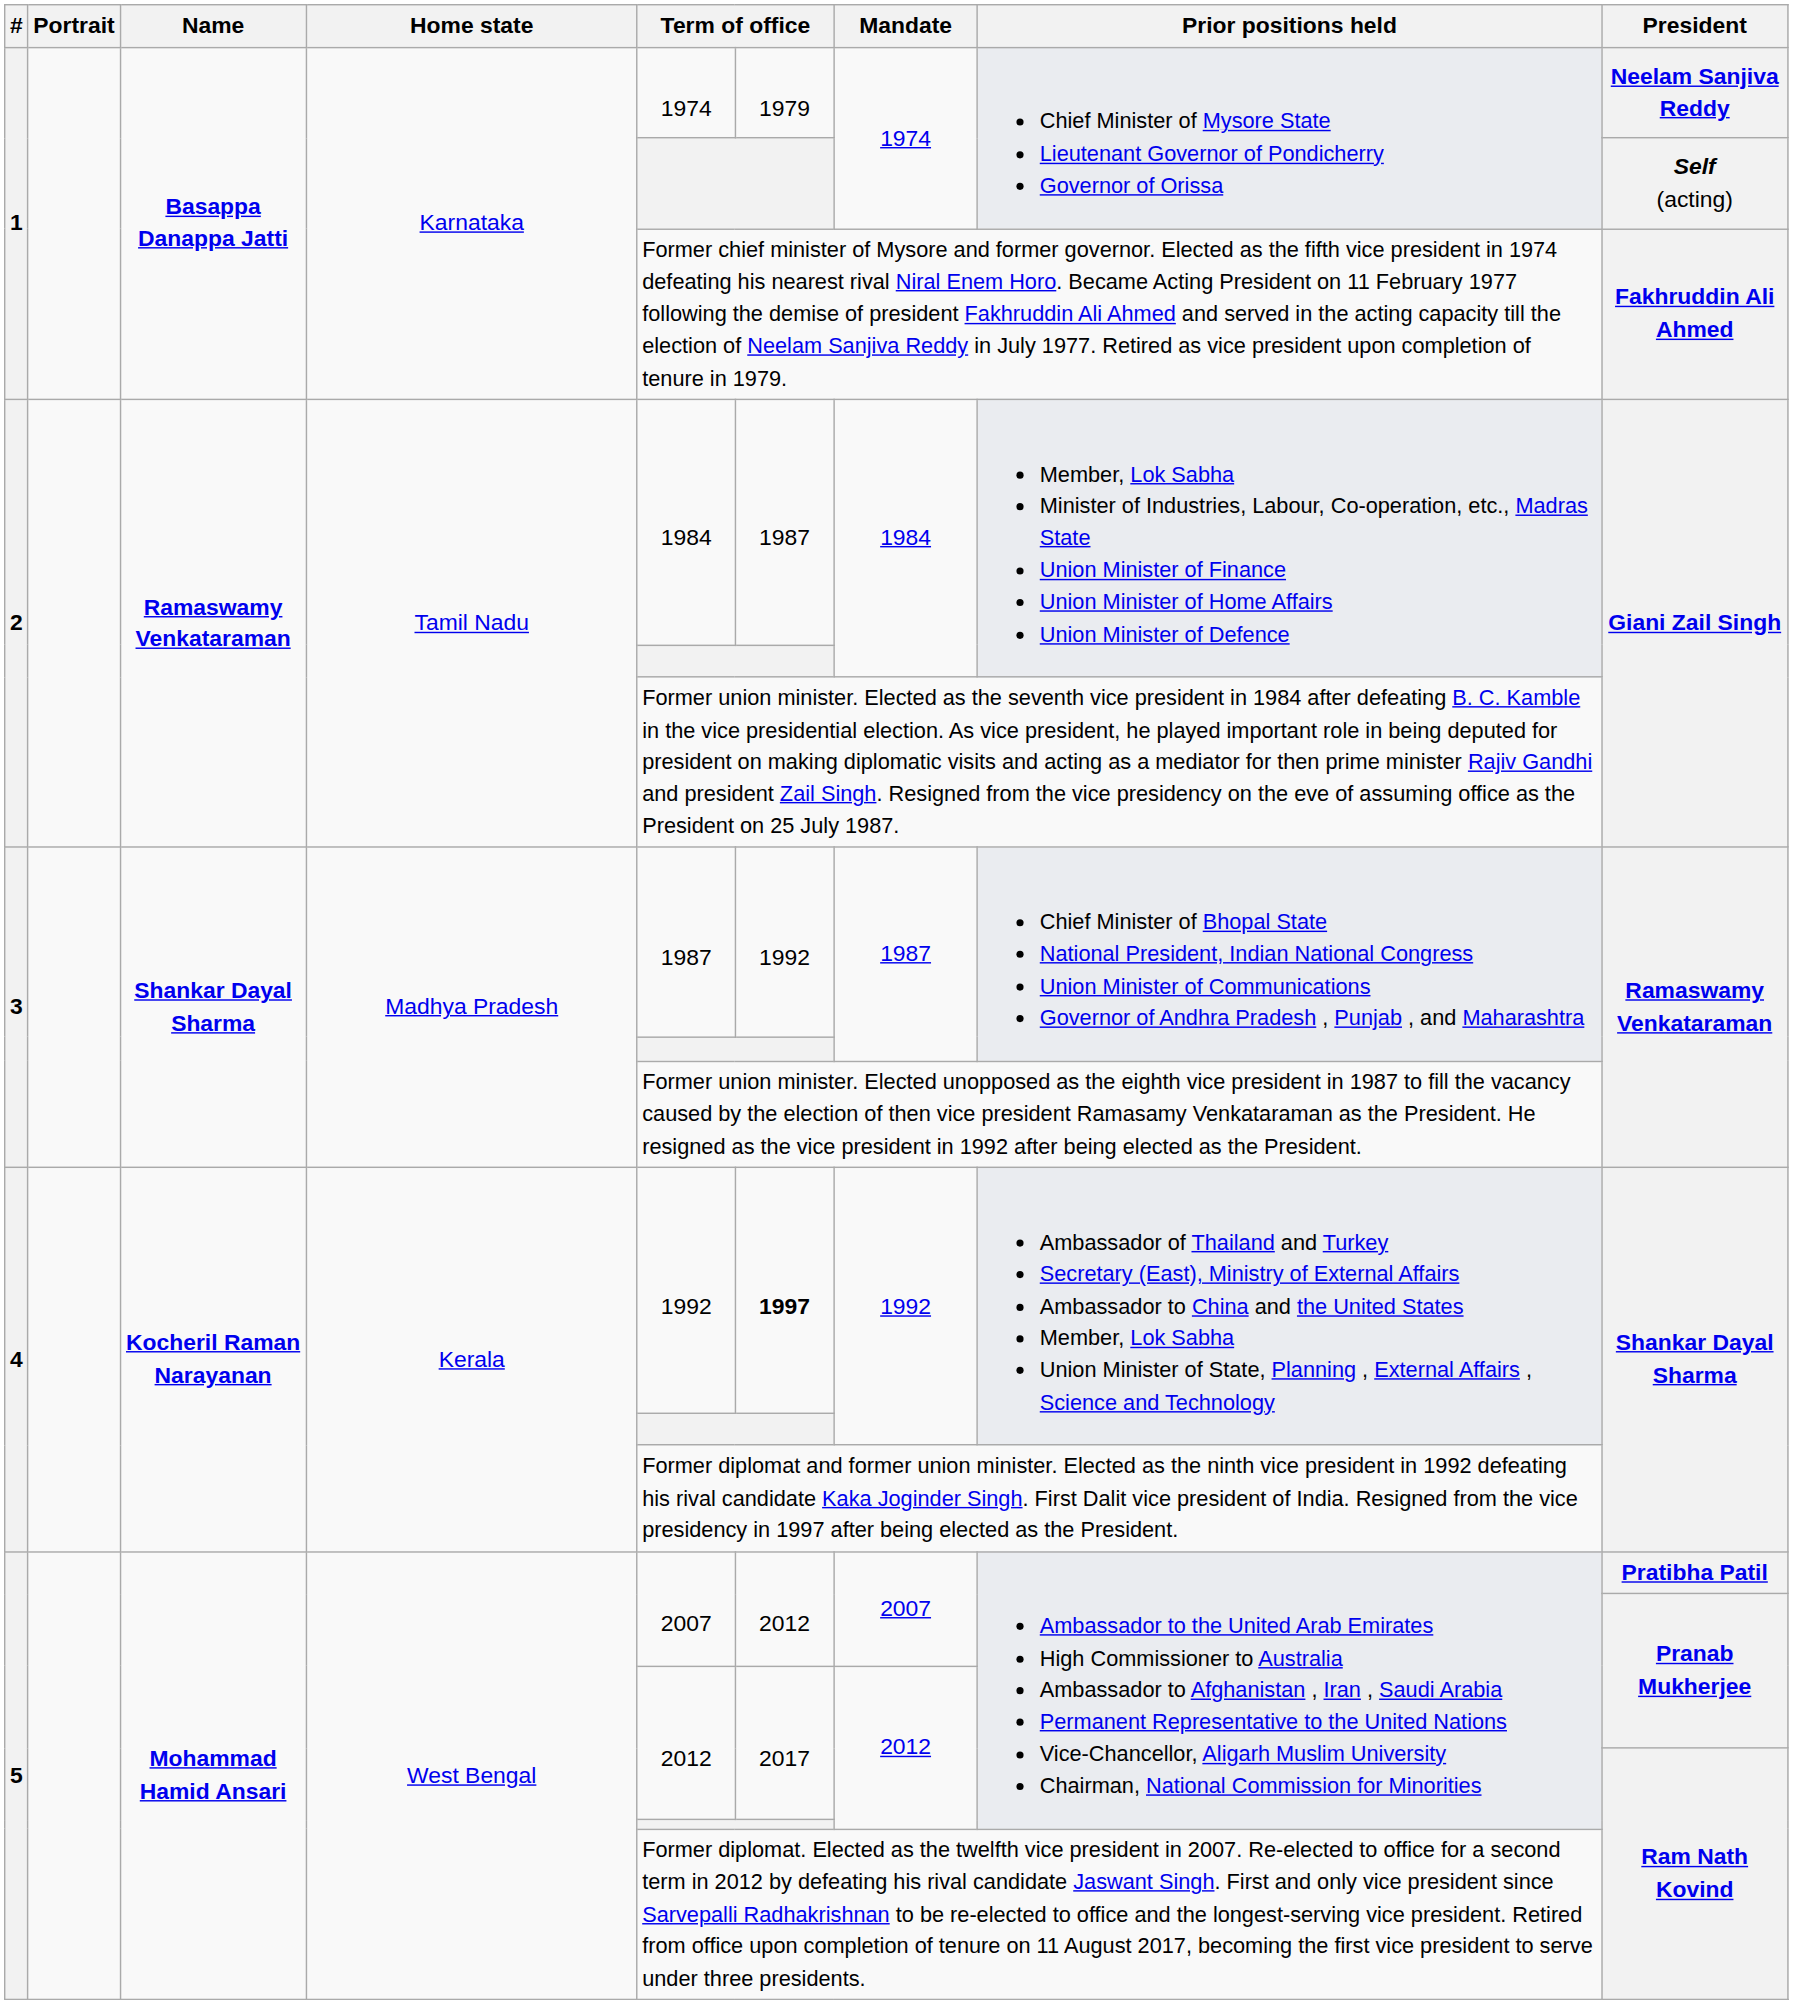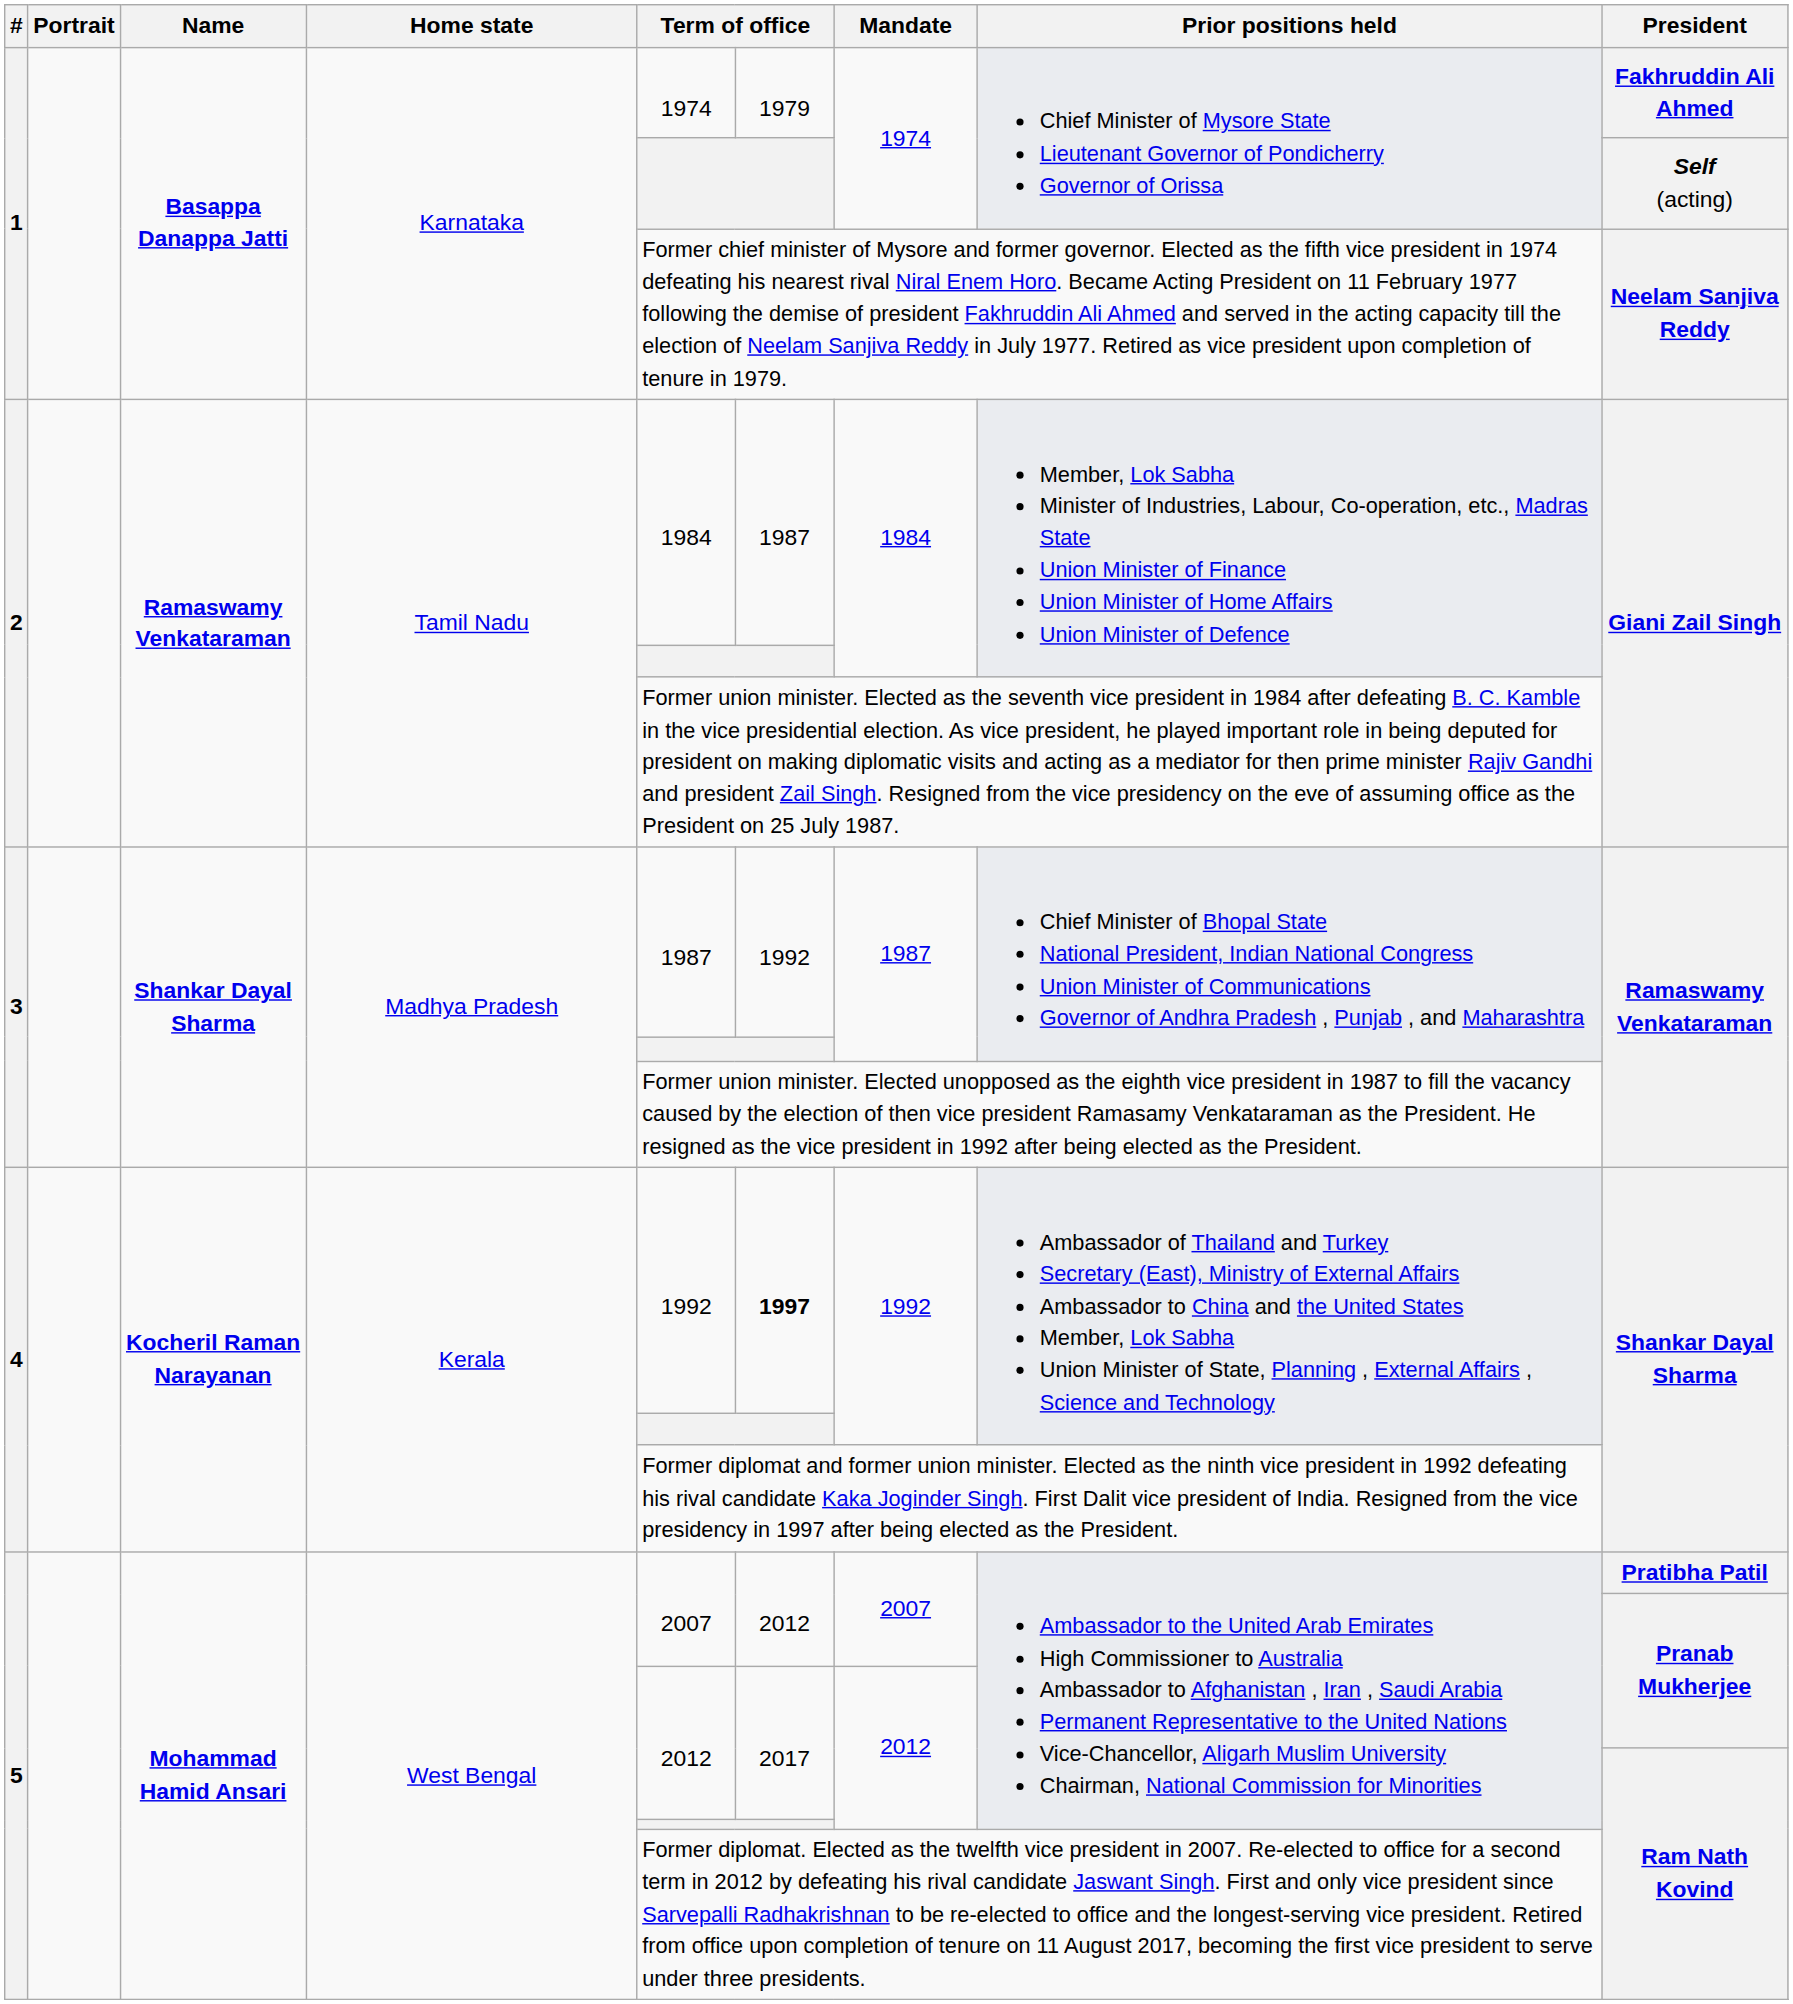row 2 | President: Neelam Sanjiva Reddy -> Fakhruddin Ali Ahmed
row 4 | President: Fakhruddin Ali Ahmed -> Neelam Sanjiva Reddy
